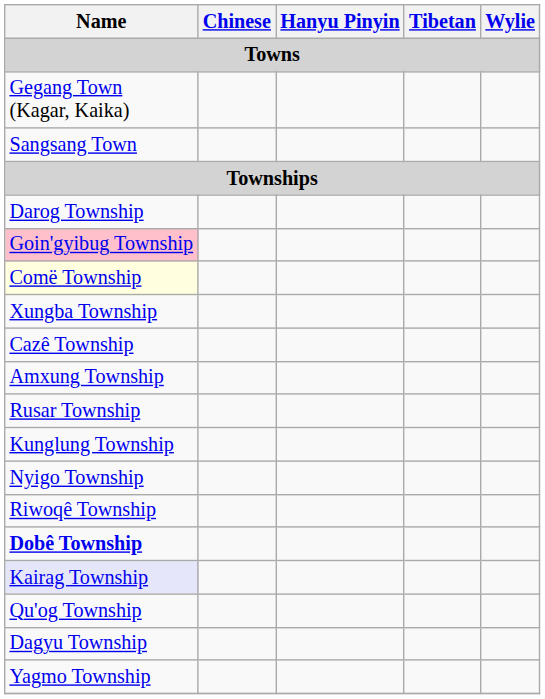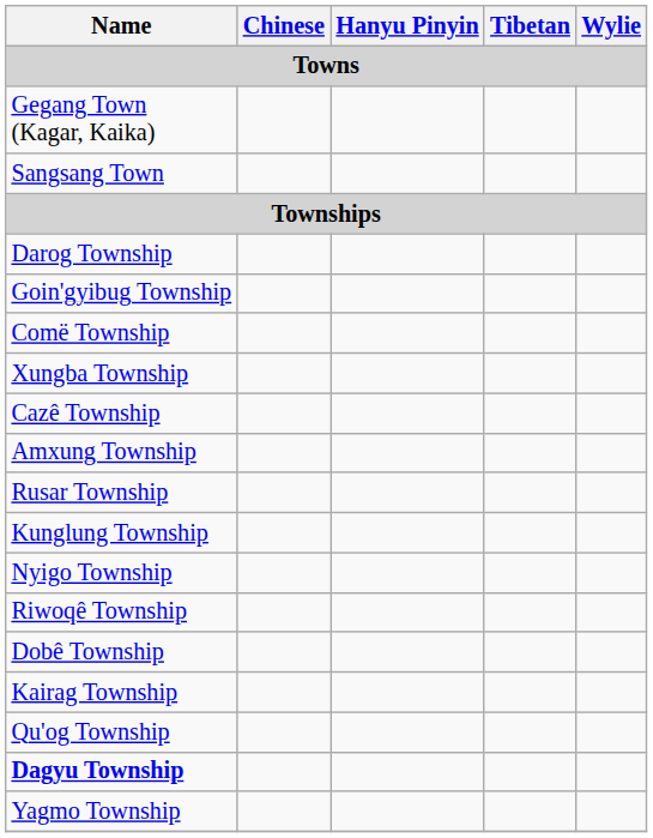Goin'gyibug Township | Name: pink background -> no background
Comë Township | Name: lightyellow background -> no background
Dobê Township | Name: bold -> normal
Kairag Township | Name: lavender background -> no background
Dagyu Township | Name: normal -> bold
